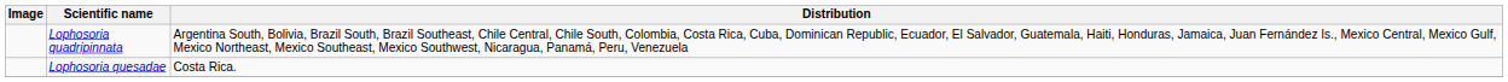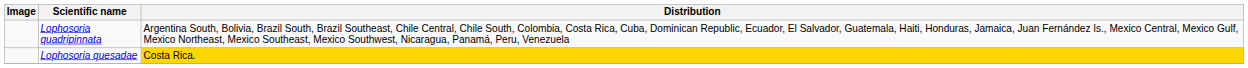Lophosoria quesadae | Distribution: no background -> gold background
